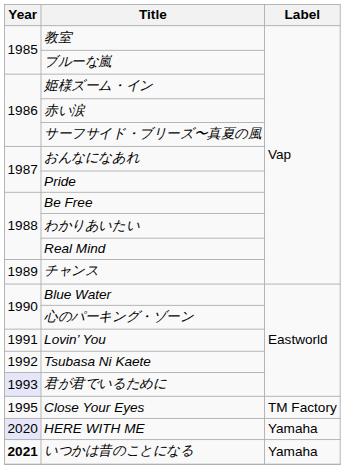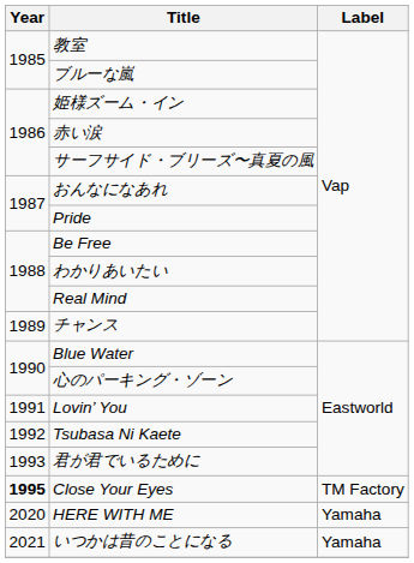君が君でいるために | Year: lavender background -> no background
Close Your Eyes | Year: normal -> bold
HERE WITH ME | Year: lavender background -> no background
いつかは昔のことになる | Year: bold -> normal
